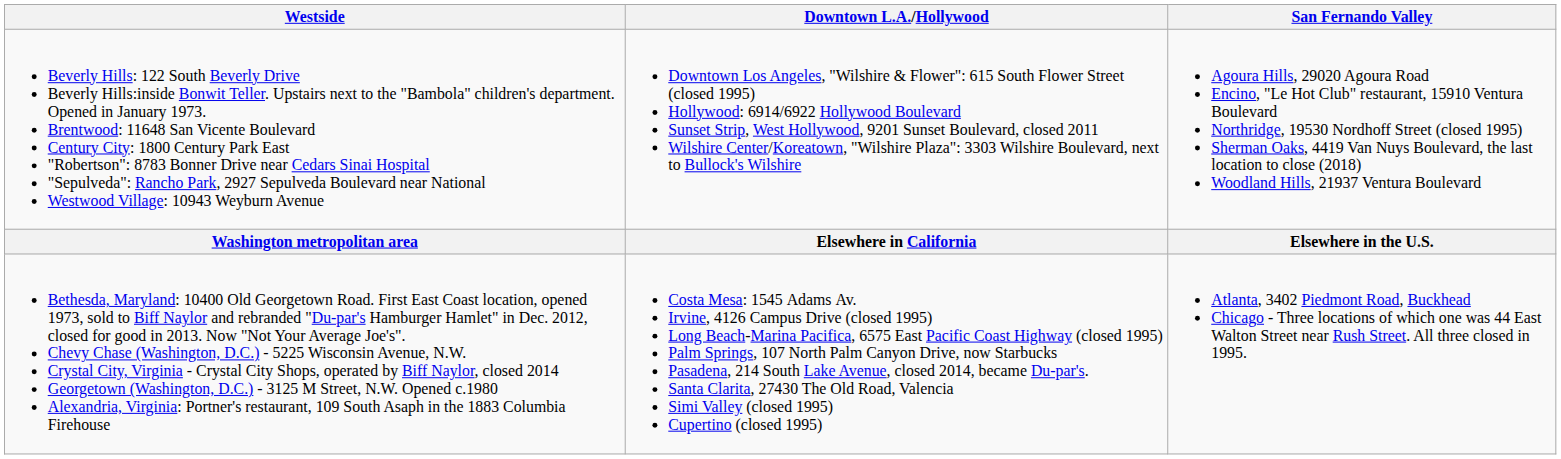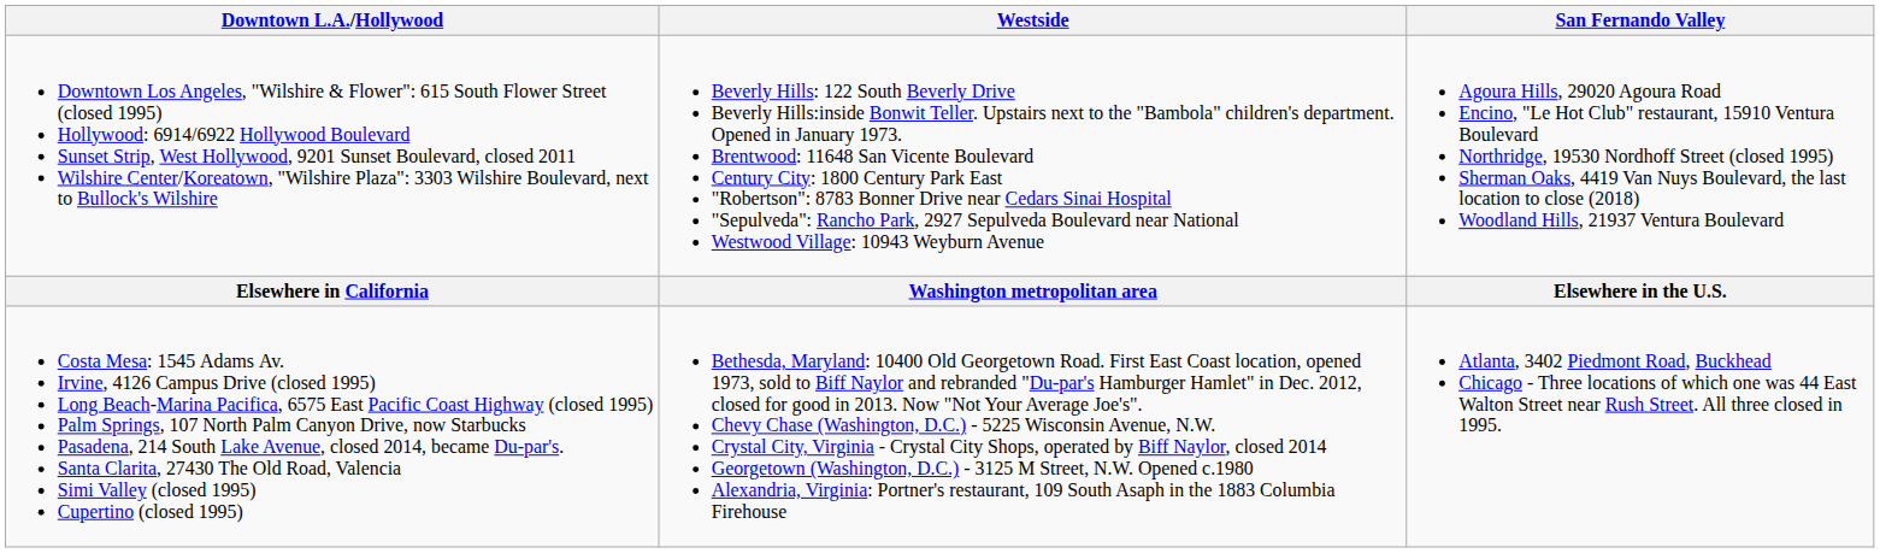columns swapped: Downtown L.A./Hollywood <-> Westside
